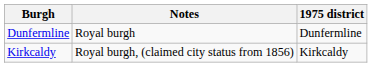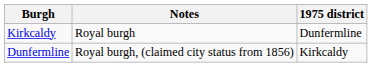row 2 | Burgh: Dunfermline -> Kirkcaldy
row 3 | Burgh: Kirkcaldy -> Dunfermline
